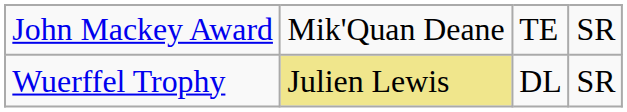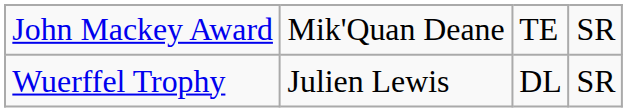Wuerffel Trophy | column 2: khaki background -> no background
